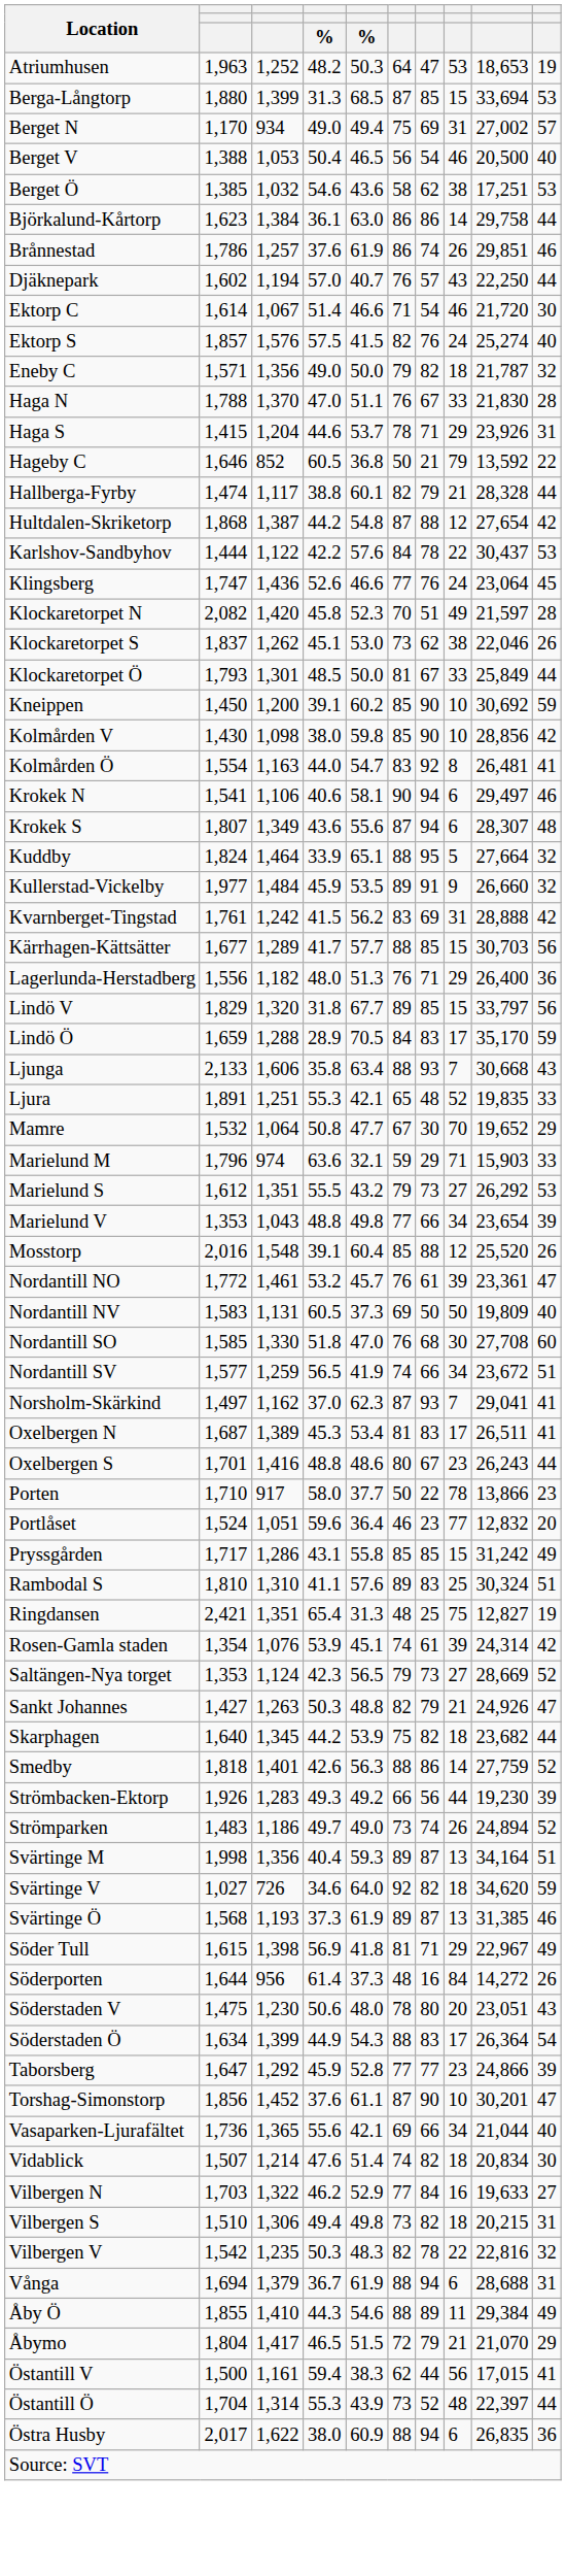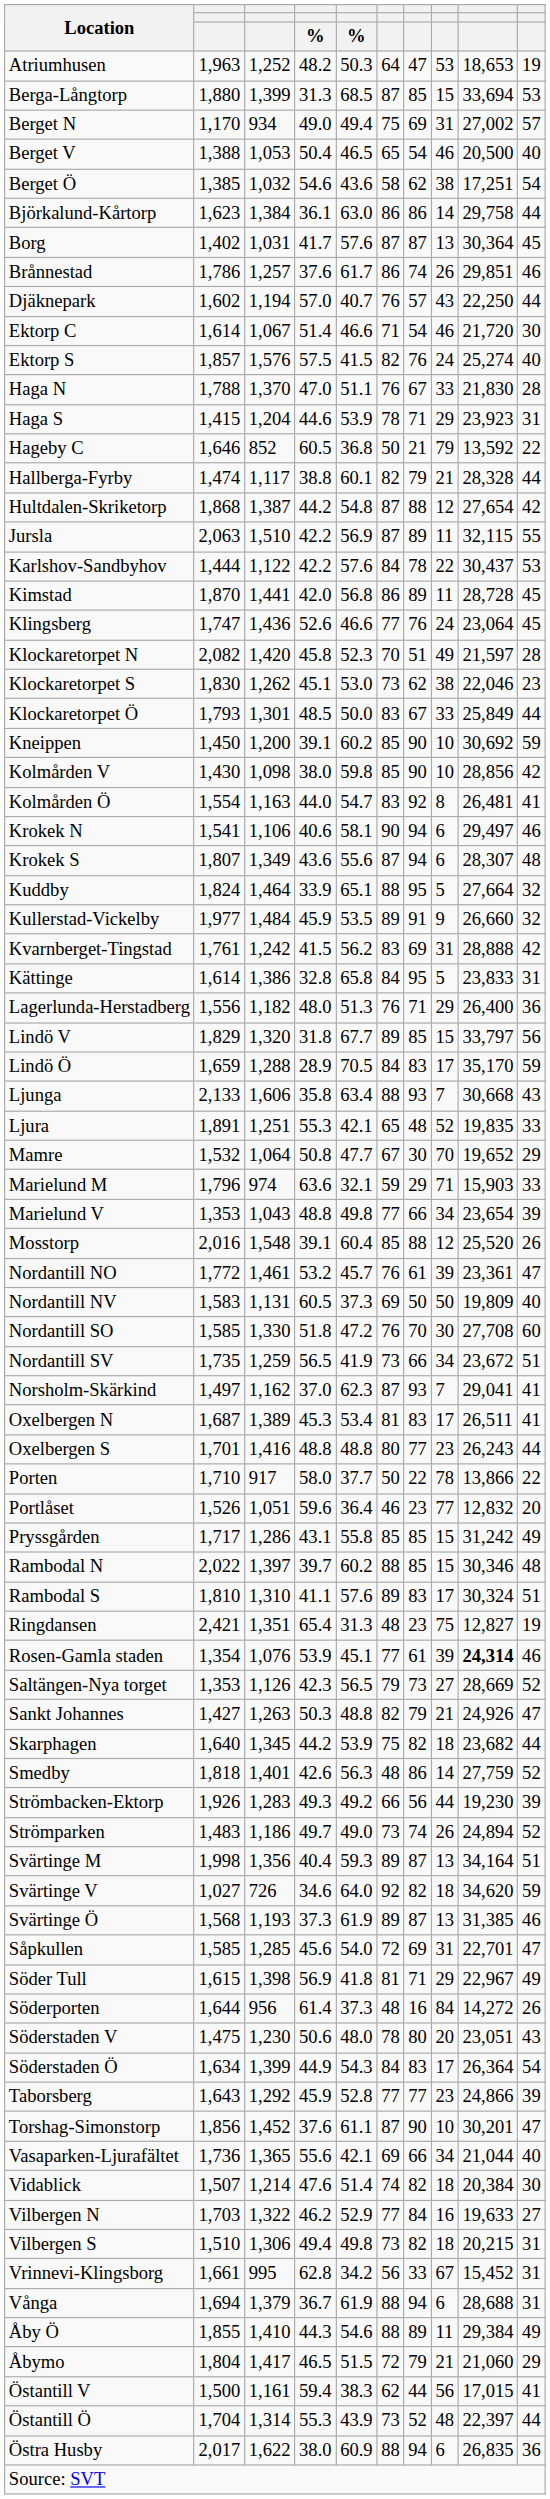Berget V | column 6: 56 -> 65
Berget Ö | column 10: 53 -> 54
+ row: Borg | 1,402 | 1,031 | 41.7 | 57.6 | 87 | 87 | 13 | 30,364 | 45
Brånnestad | column 5: 61.9 -> 61.7
- row: Eneby C | 1,571 | 1,356 | 49.0 | 50.0 | 79 | 82 | 18 | 21,787 | 32
Haga S | column 5: 53.7 -> 53.9
Haga S | column 9: 23,926 -> 23,923
+ row: Jursla | 2,063 | 1,510 | 42.2 | 56.9 | 87 | 89 | 11 | 32,115 | 55
+ row: Kimstad | 1,870 | 1,441 | 42.0 | 56.8 | 86 | 89 | 11 | 28,728 | 45
Klockaretorpet S | column 2: 1,837 -> 1,830
Klockaretorpet S | column 10: 26 -> 23
Klockaretorpet Ö | column 6: 81 -> 83
- row: Kärrhagen-Kättsätter | 1,677 | 1,289 | 41.7 | 57.7 | 88 | 85 | 15 | 30,703 | 56
+ row: Kättinge | 1,614 | 1,386 | 32.8 | 65.8 | 84 | 95 | 5 | 23,833 | 31
- row: Marielund S | 1,612 | 1,351 | 55.5 | 43.2 | 79 | 73 | 27 | 26,292 | 53
Nordantill SO | column 5: 47.0 -> 47.2
Nordantill SO | column 7: 68 -> 70
Nordantill SV | column 2: 1,577 -> 1,735
Nordantill SV | column 6: 74 -> 73
Oxelbergen S | column 5: 48.6 -> 48.8
Oxelbergen S | column 7: 67 -> 77
Porten | column 10: 23 -> 22
Portlåset | column 2: 1,524 -> 1,526
+ row: Rambodal N | 2,022 | 1,397 | 39.7 | 60.2 | 88 | 85 | 15 | 30,346 | 48
Rambodal S | column 8: 25 -> 17
Ringdansen | column 7: 25 -> 23
Rosen-Gamla staden | column 6: 74 -> 77
Rosen-Gamla staden | column 9: normal -> bold
Rosen-Gamla staden | column 10: 42 -> 46
Saltängen-Nya torget | column 3: 1,124 -> 1,126
Smedby | column 6: 88 -> 48
+ row: Såpkullen | 1,585 | 1,285 | 45.6 | 54.0 | 72 | 69 | 31 | 22,701 | 47
Söderstaden Ö | column 6: 88 -> 84
Taborsberg | column 2: 1,647 -> 1,643
Vidablick | column 9: 20,834 -> 20,384
- row: Vilbergen V | 1,542 | 1,235 | 50.3 | 48.3 | 82 | 78 | 22 | 22,816 | 32
+ row: Vrinnevi-Klingsborg | 1,661 | 995 | 62.8 | 34.2 | 56 | 33 | 67 | 15,452 | 31
Åbymo | column 9: 21,070 -> 21,060
